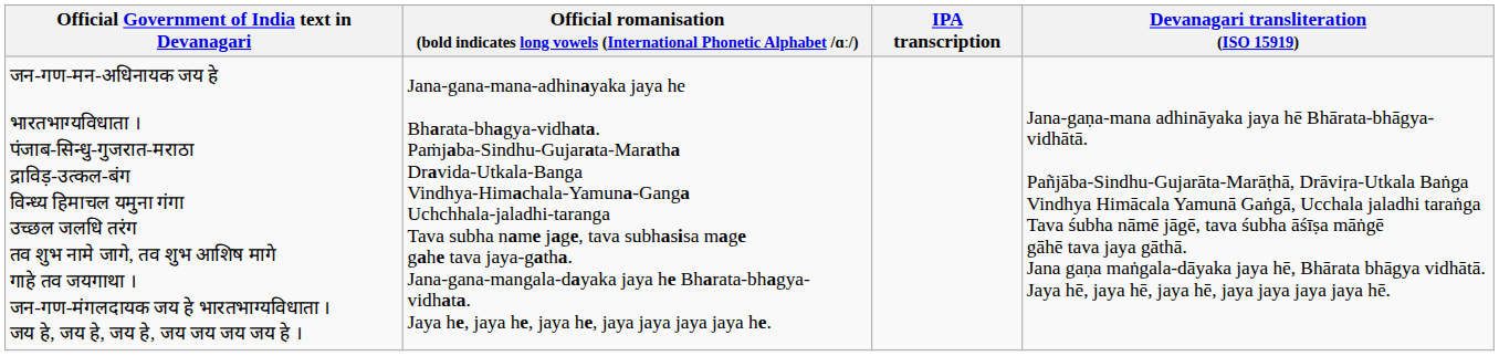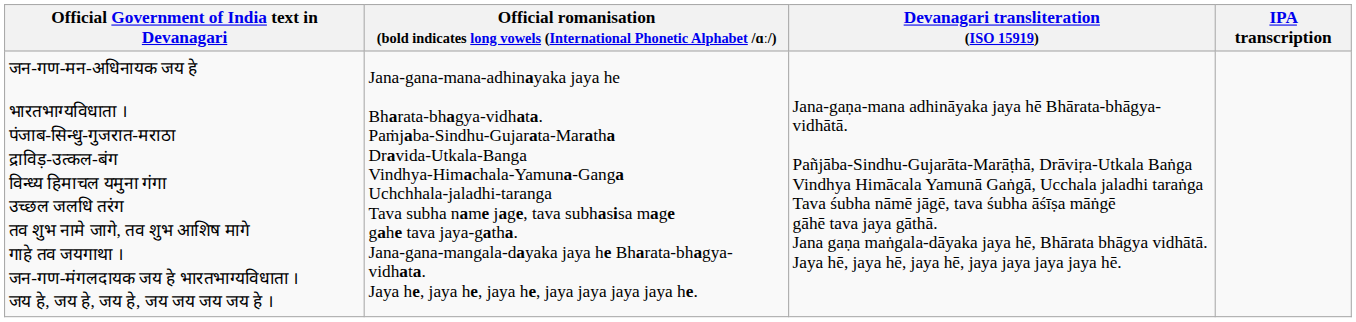columns swapped: Devanagari transliteration (ISO 15919) <-> IPA transcription
